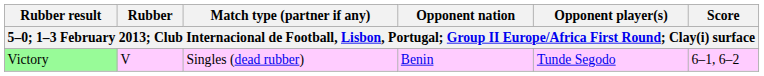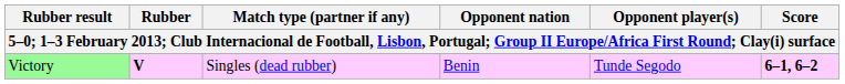Victory | Rubber: normal -> bold
Victory | Score: normal -> bold
